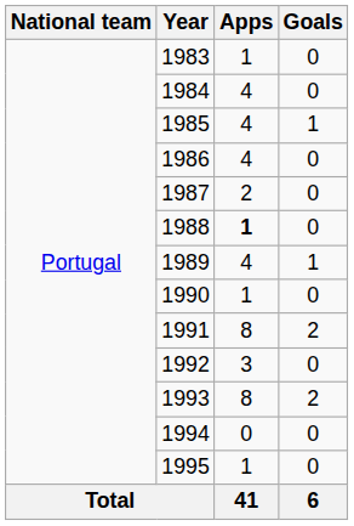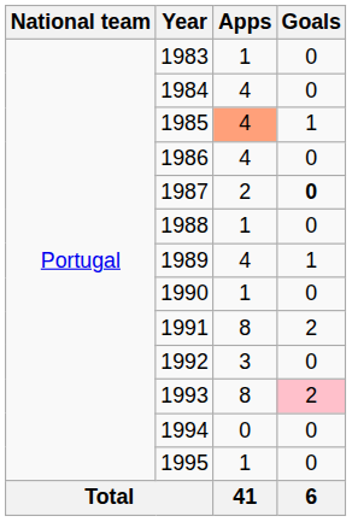1985 | Apps: no background -> lightsalmon background
1987 | Goals: normal -> bold
1988 | Apps: bold -> normal
1993 | Goals: no background -> pink background
